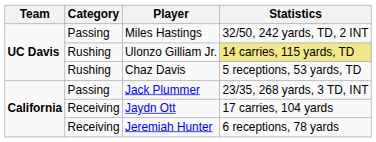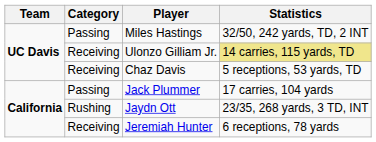Ulonzo Gilliam Jr. | Category: Rushing -> Receiving
Chaz Davis | Category: Rushing -> Receiving
Jack Plummer | Statistics: 23/35, 268 yards, 3 TD, INT -> 17 carries, 104 yards
Jaydn Ott | Category: Receiving -> Rushing
Jaydn Ott | Statistics: 17 carries, 104 yards -> 23/35, 268 yards, 3 TD, INT
